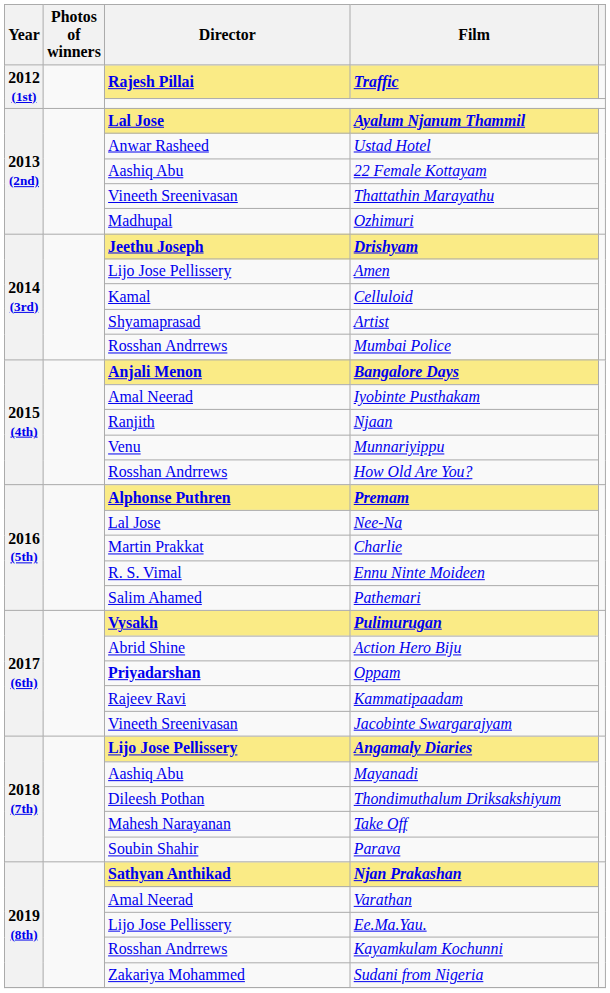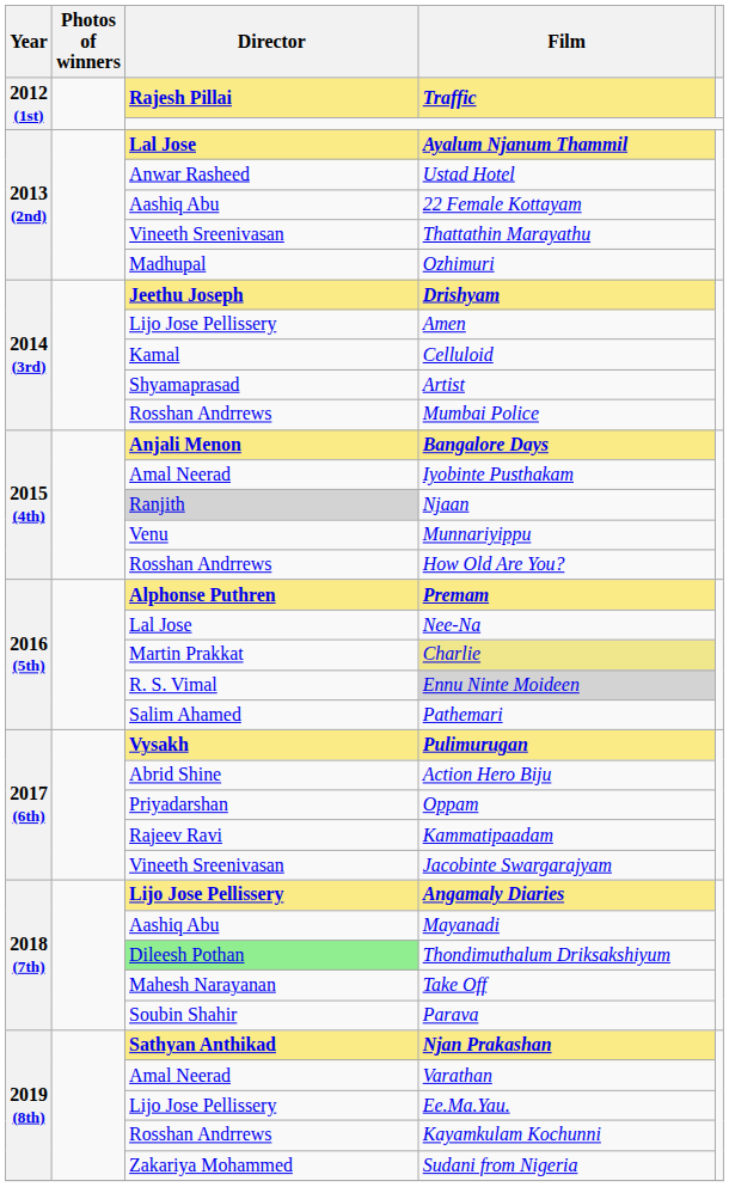Njaan | Director: no background -> lightgrey background
Charlie | Film: no background -> khaki background
Ennu Ninte Moideen | Film: no background -> lightgrey background
Oppam | Director: bold -> normal
Thondimuthalum Driksakshiyum | Director: no background -> lightgreen background
